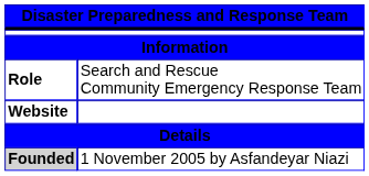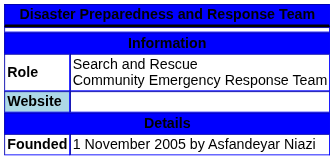Website | column 1: no background -> lightblue background
Founded | column 1: lightgrey background -> no background
